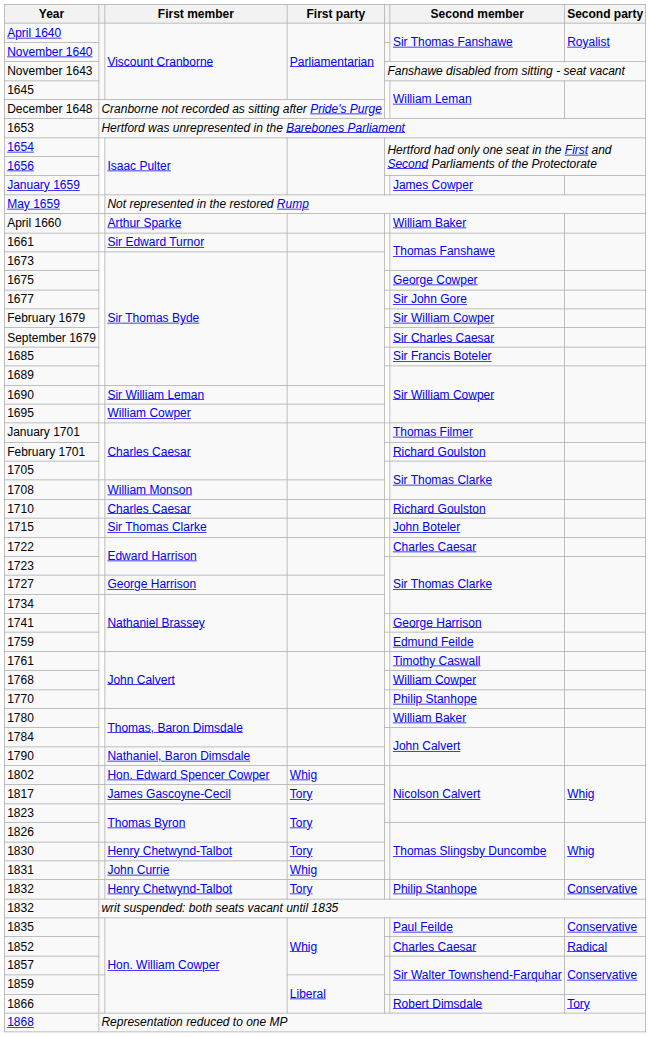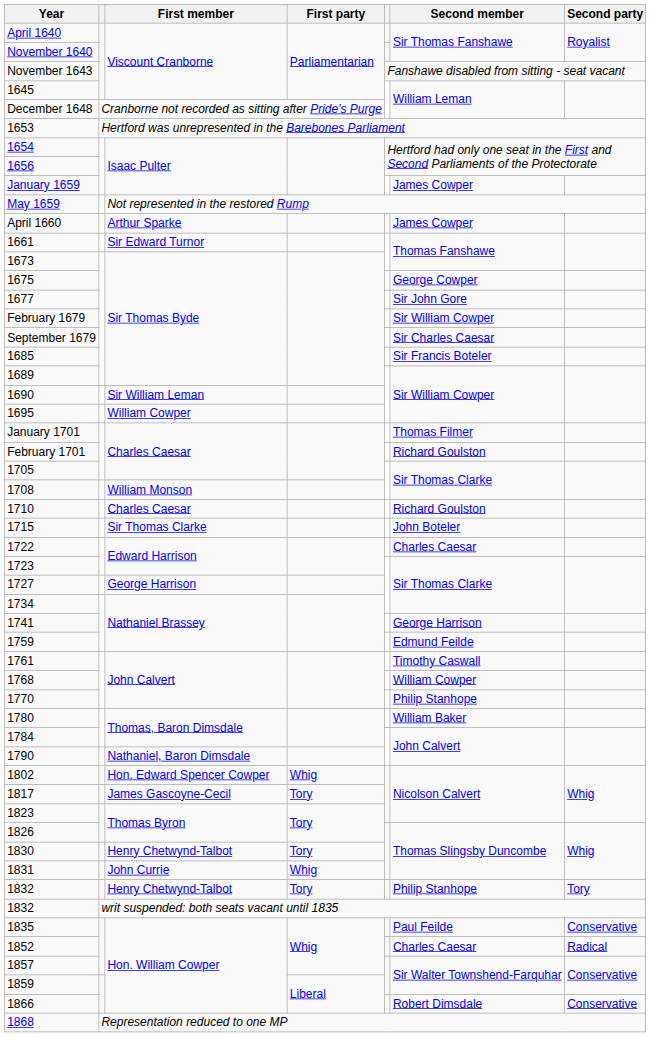April 1660 | Second member: William Baker -> James Cowper
1832 / Henry Chetwynd-Talbot | Second party: Conservative -> Tory
1866 | Second party: Tory -> Conservative
